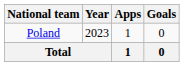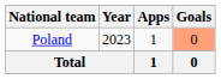Poland | Goals: no background -> lightsalmon background
